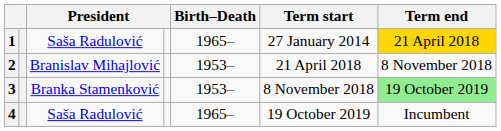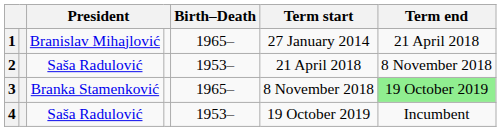1 | column 3: Saša Radulović -> Branislav Mihajlović
1 | Term end: gold background -> no background
2 | column 3: Branislav Mihajlović -> Saša Radulović
3 | Birth–Death: 1953– -> 1965–
4 | Birth–Death: 1965– -> 1953–
